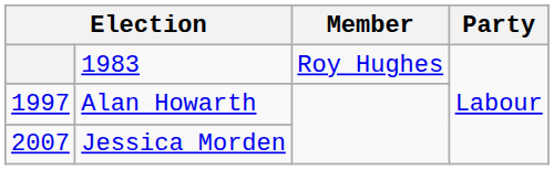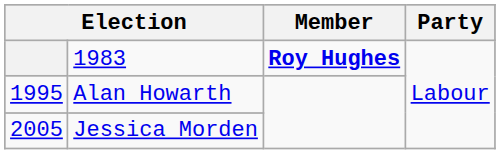1983 | Member: normal -> bold
Alan Howarth | column 1: 1997 -> 1995
Jessica Morden | column 1: 2007 -> 2005
